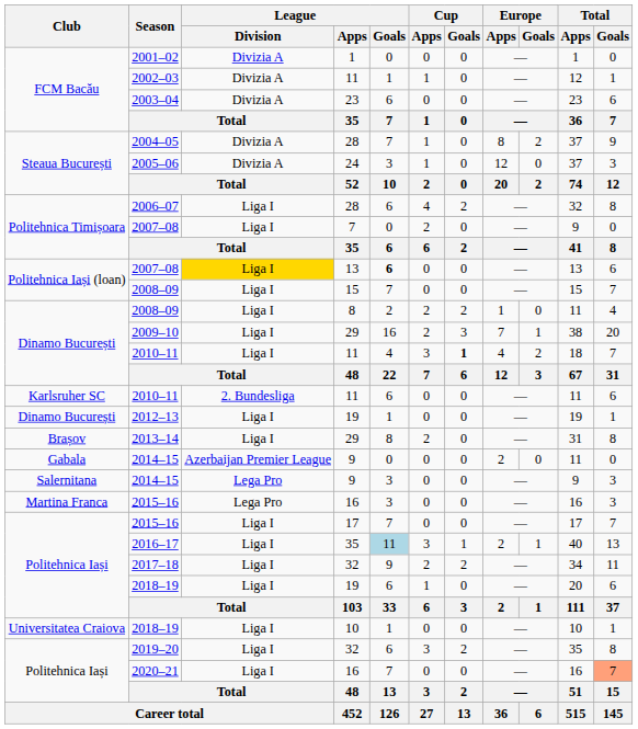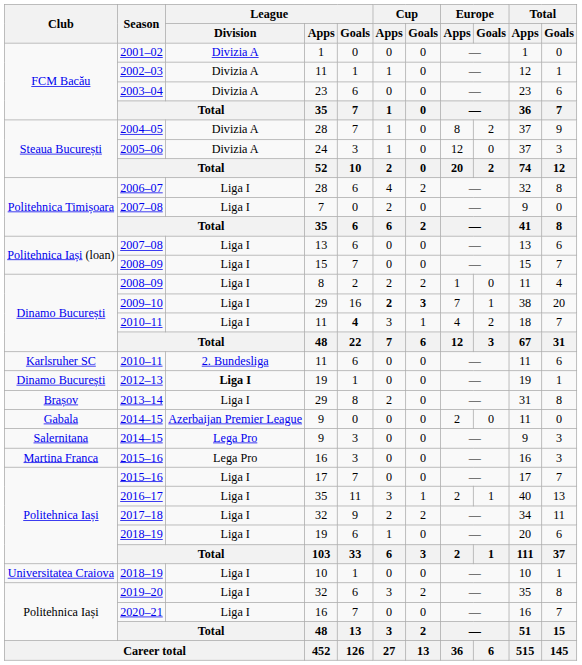Politehnica Iași (loan) / 2007–08 | League / Division: gold background -> no background
Politehnica Iași (loan) / 2007–08 | League / Goals: bold -> normal
2009–10 | Cup / Apps: normal -> bold
2009–10 | Cup / Goals: normal -> bold
Dinamo București / 2010–11 | League / Goals: normal -> bold
Dinamo București / 2010–11 | Cup / Goals: bold -> normal
2012–13 | League / Division: normal -> bold
2016–17 | League / Goals: lightblue background -> no background
2020–21 | Total / Goals: lightsalmon background -> no background
